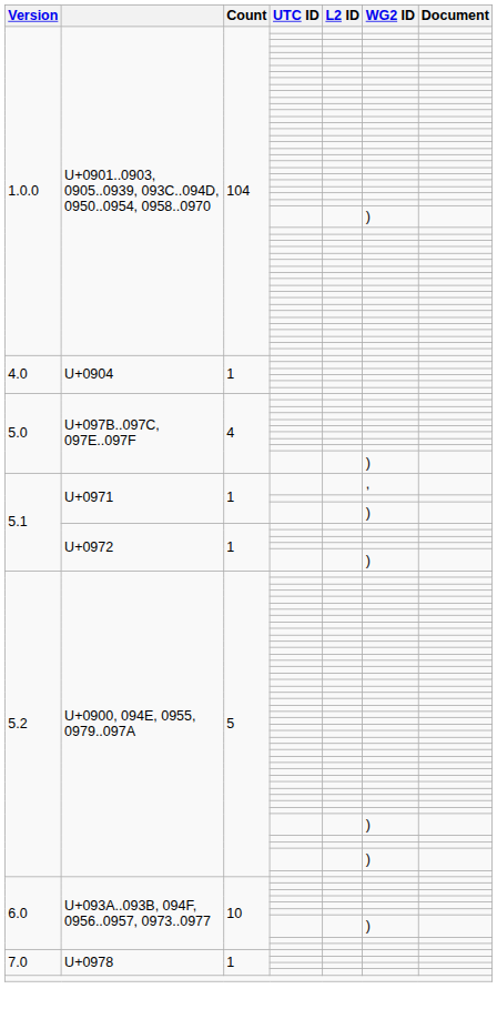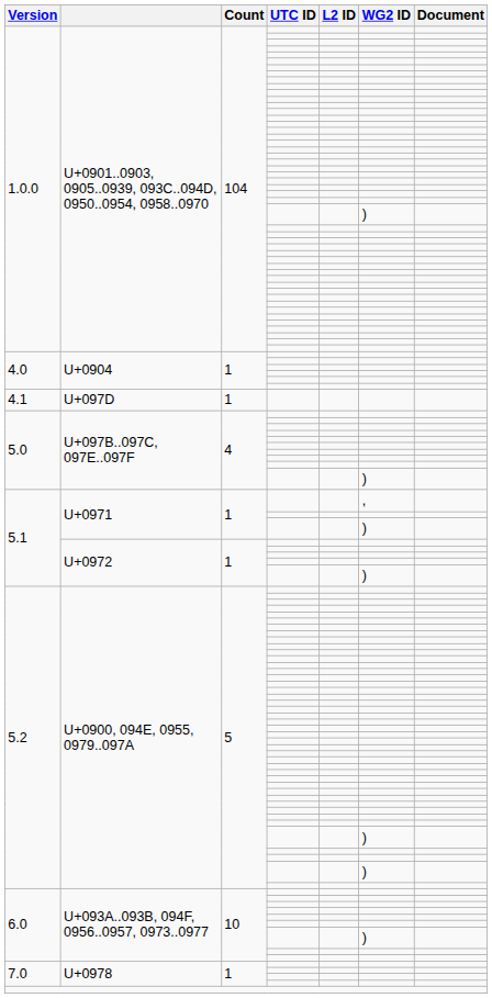+ row: 4.1 | U+097D | 1
